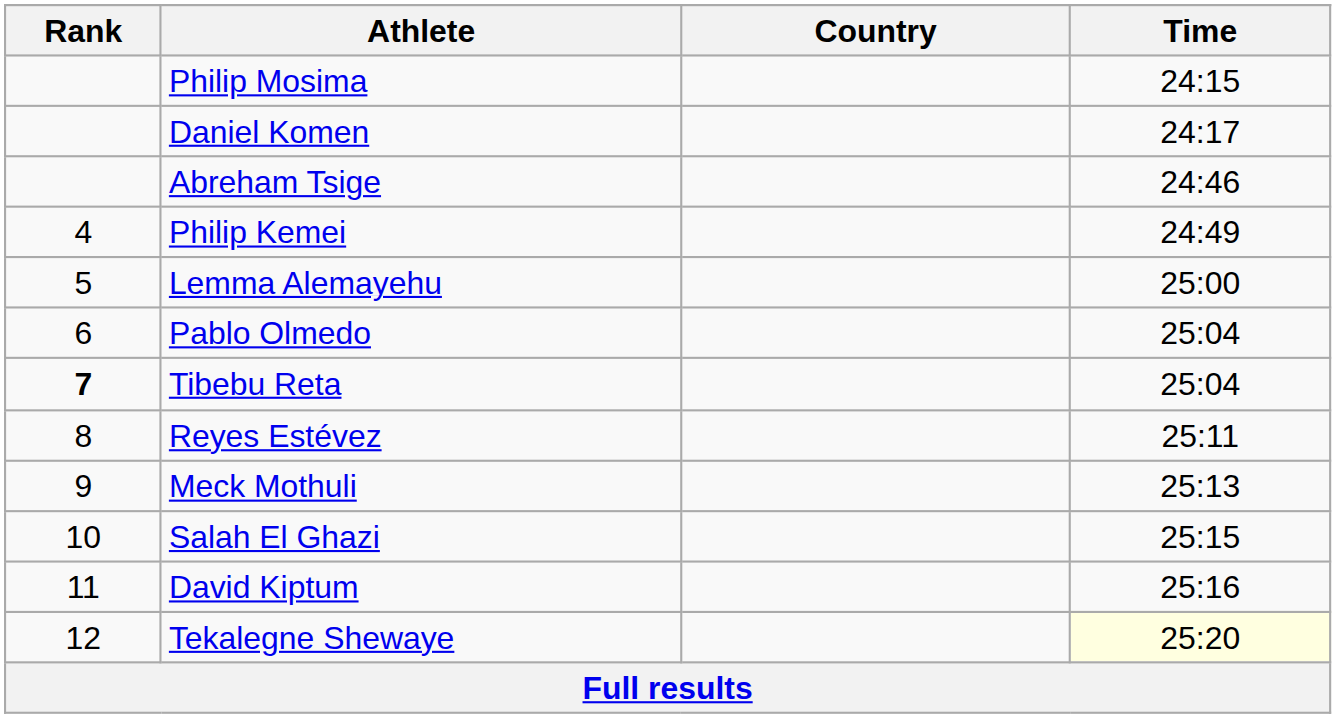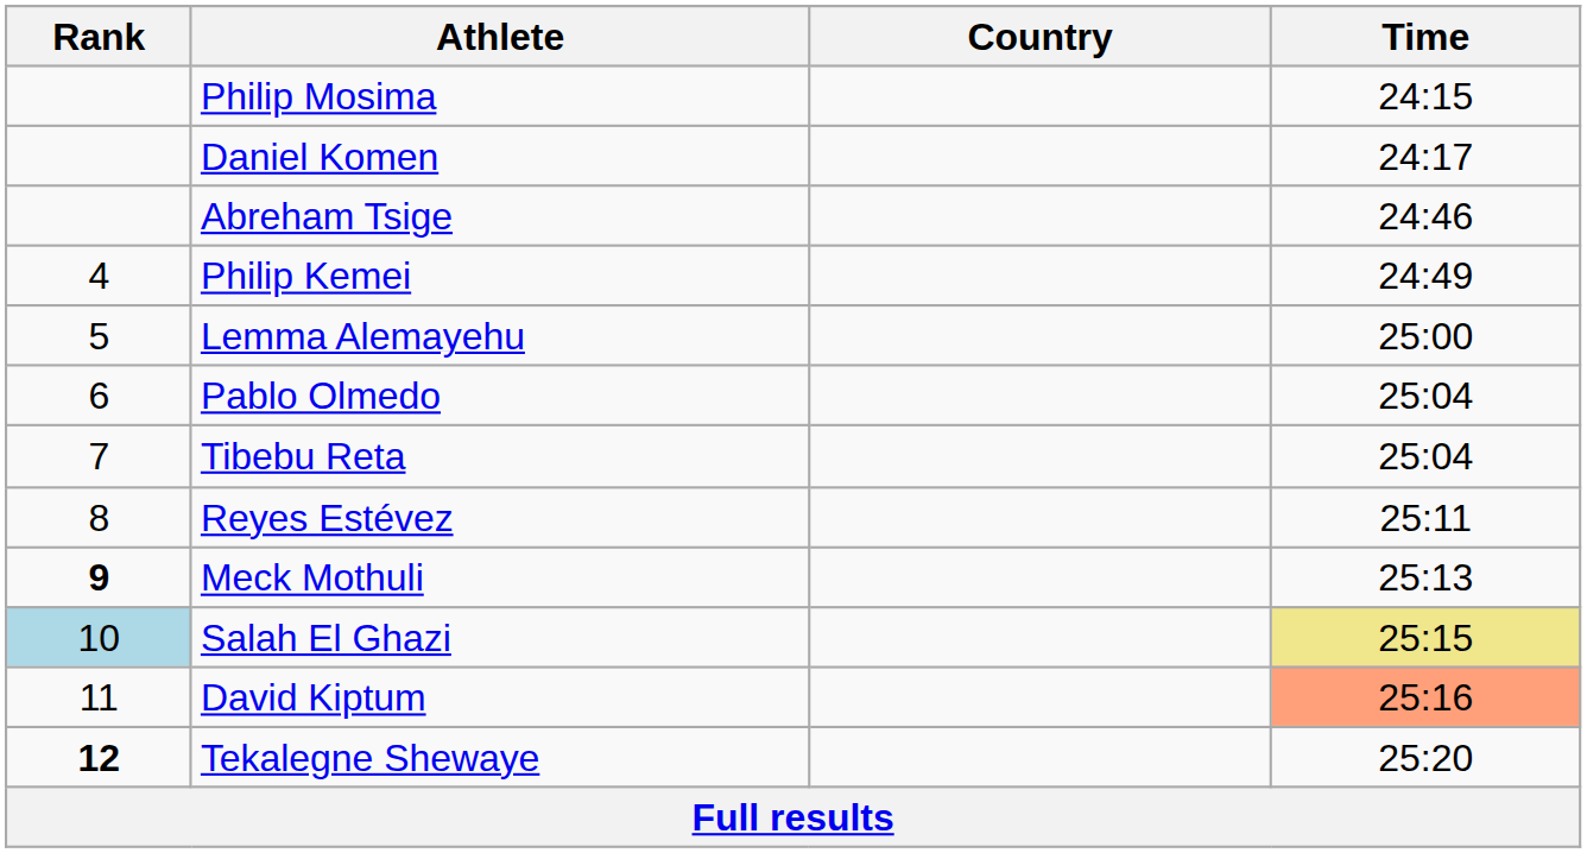Tibebu Reta | Rank: bold -> normal
Meck Mothuli | Rank: normal -> bold
Salah El Ghazi | Rank: no background -> lightblue background
Salah El Ghazi | Time: no background -> khaki background
David Kiptum | Time: no background -> lightsalmon background
Tekalegne Shewaye | Rank: normal -> bold
Tekalegne Shewaye | Time: lightyellow background -> no background
